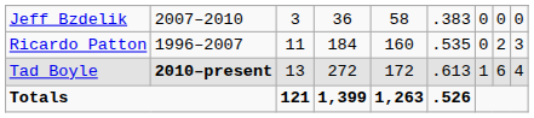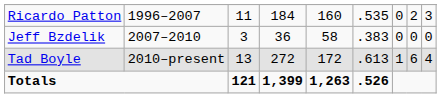rows swapped: Ricardo Patton <-> Jeff Bzdelik
Tad Boyle | column 2: bold -> normal
